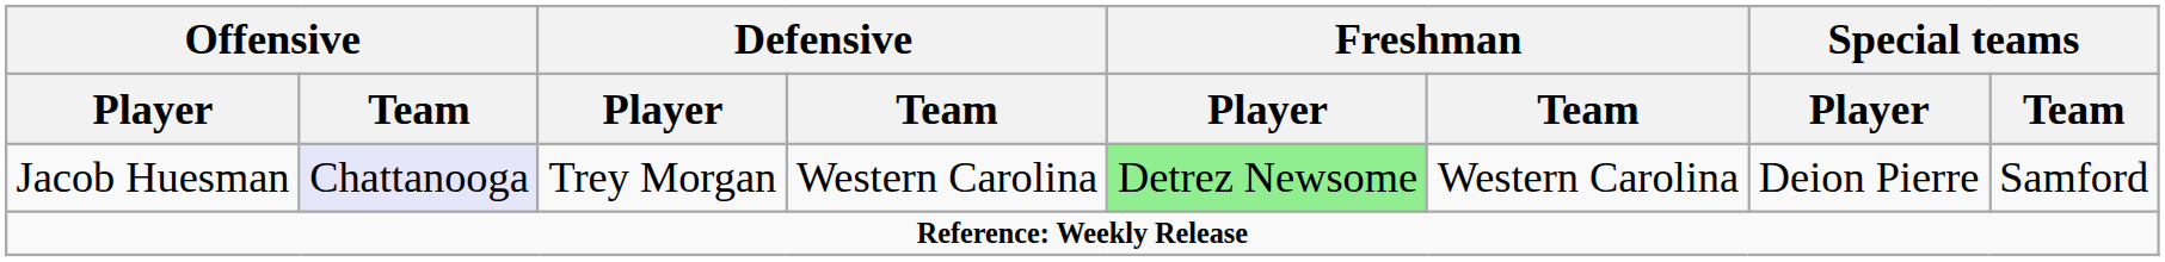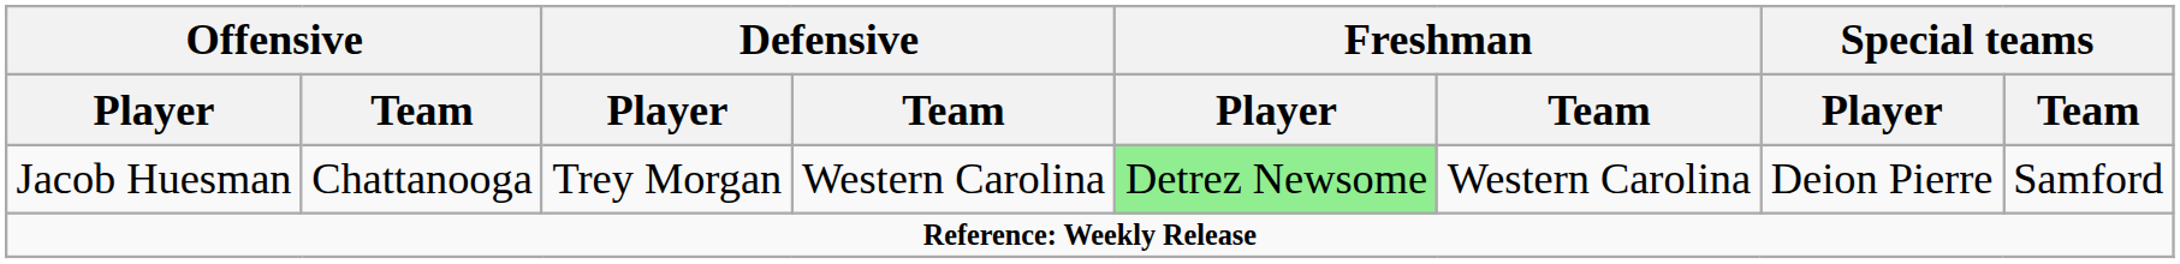Jacob Huesman | Offensive / Team: lavender background -> no background
